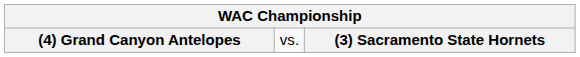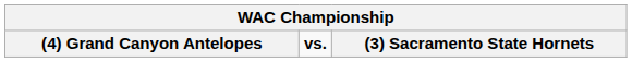(4) Grand Canyon Antelopes | column 2: normal -> bold
